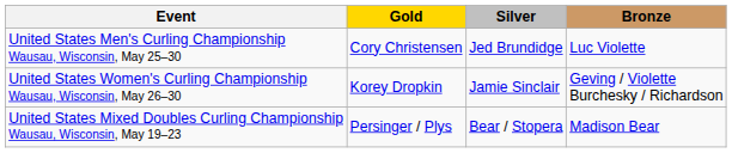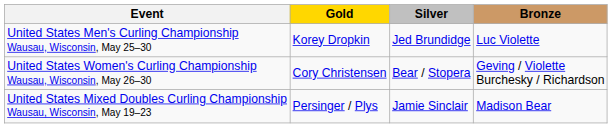row 2 | Gold: Cory Christensen -> Korey Dropkin
row 3 | Gold: Korey Dropkin -> Cory Christensen
row 3 | Silver: Jamie Sinclair -> Bear / Stopera
row 4 | Silver: Bear / Stopera -> Jamie Sinclair
